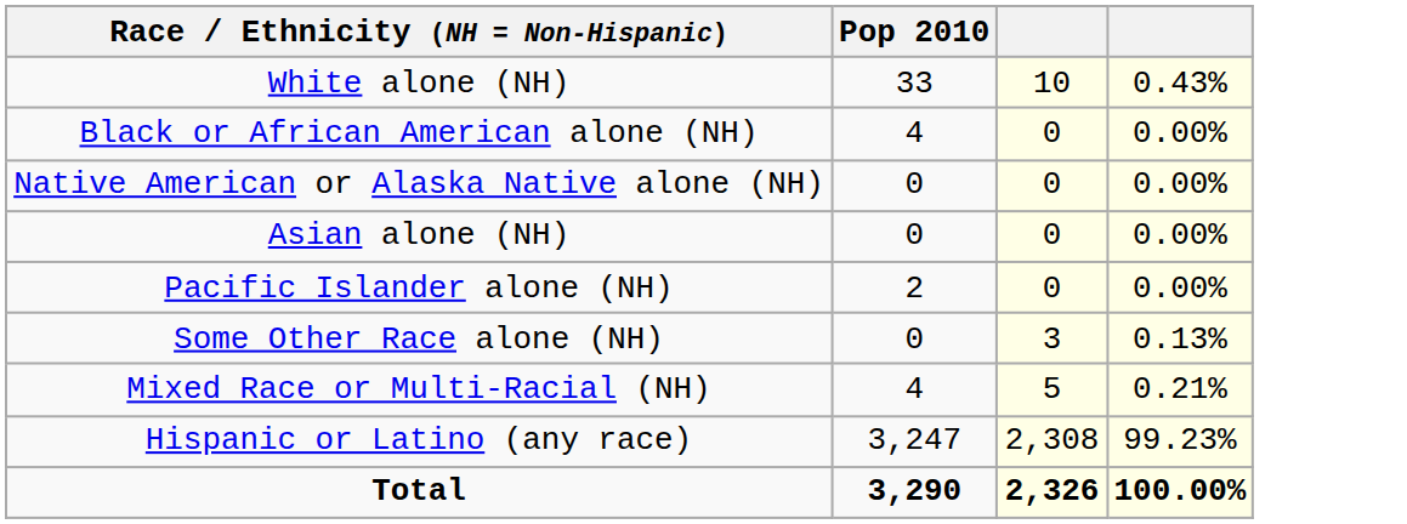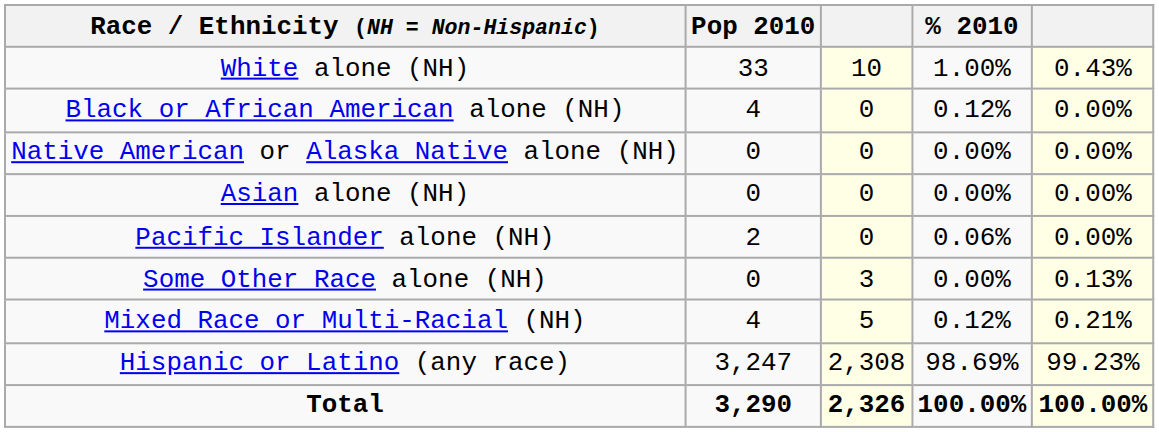+ column: % 2010 | 1.00% | 0.12% | 0.00% | 0.00% | 0.06% | 0.00% | 0.12% | 98.69% | 100.00%
